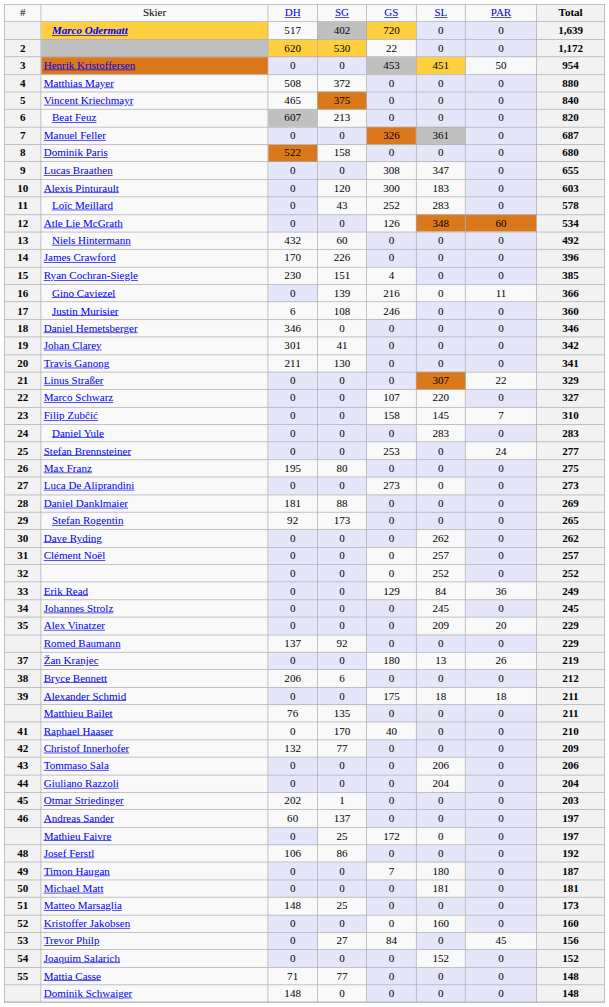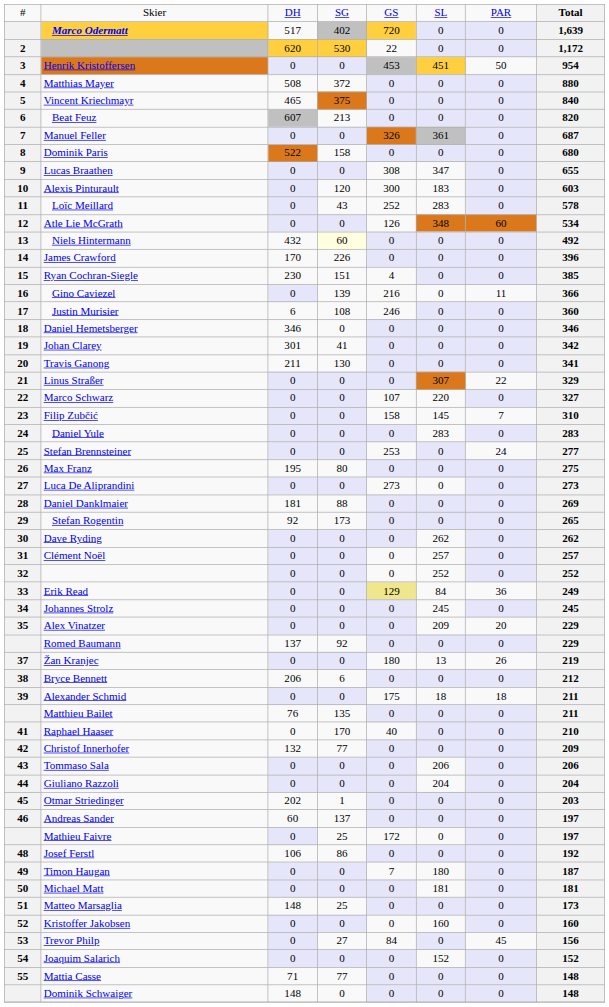Niels Hintermann | column 4: no background -> lightyellow background
Erik Read | column 5: no background -> khaki background
